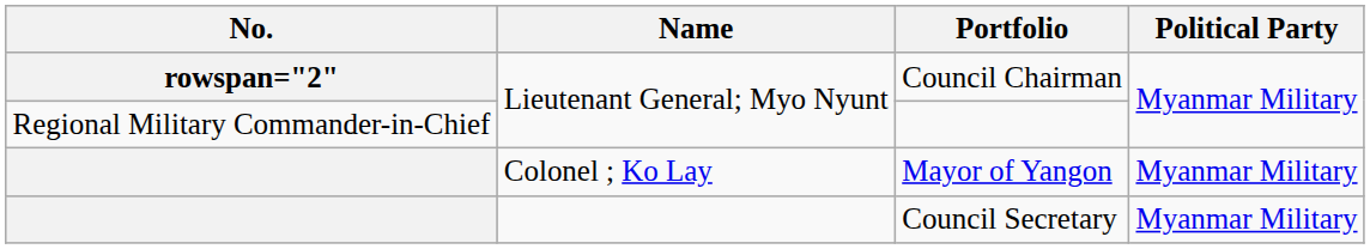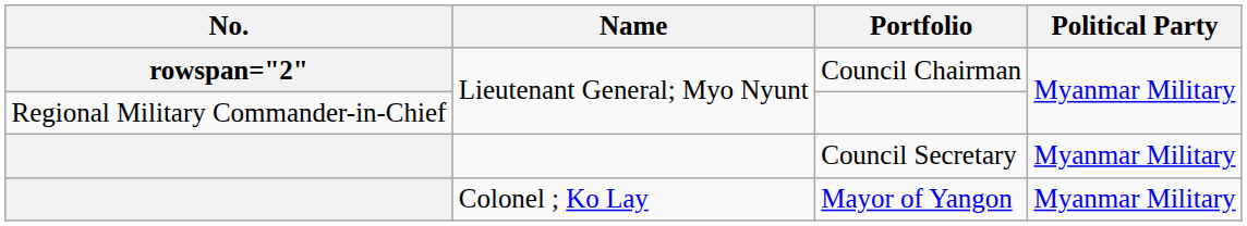rows swapped: Council Secretary <-> Mayor of Yangon
